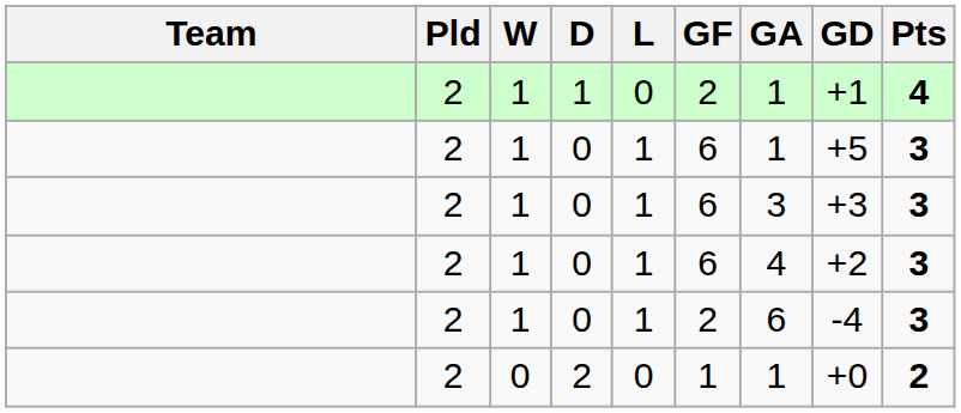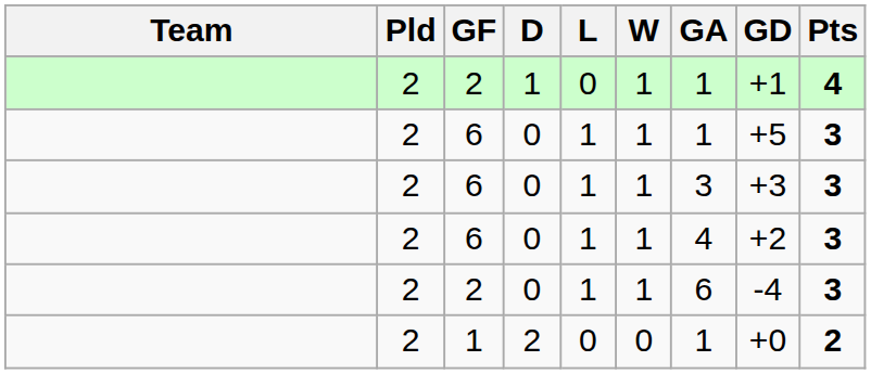columns swapped: W <-> GF
